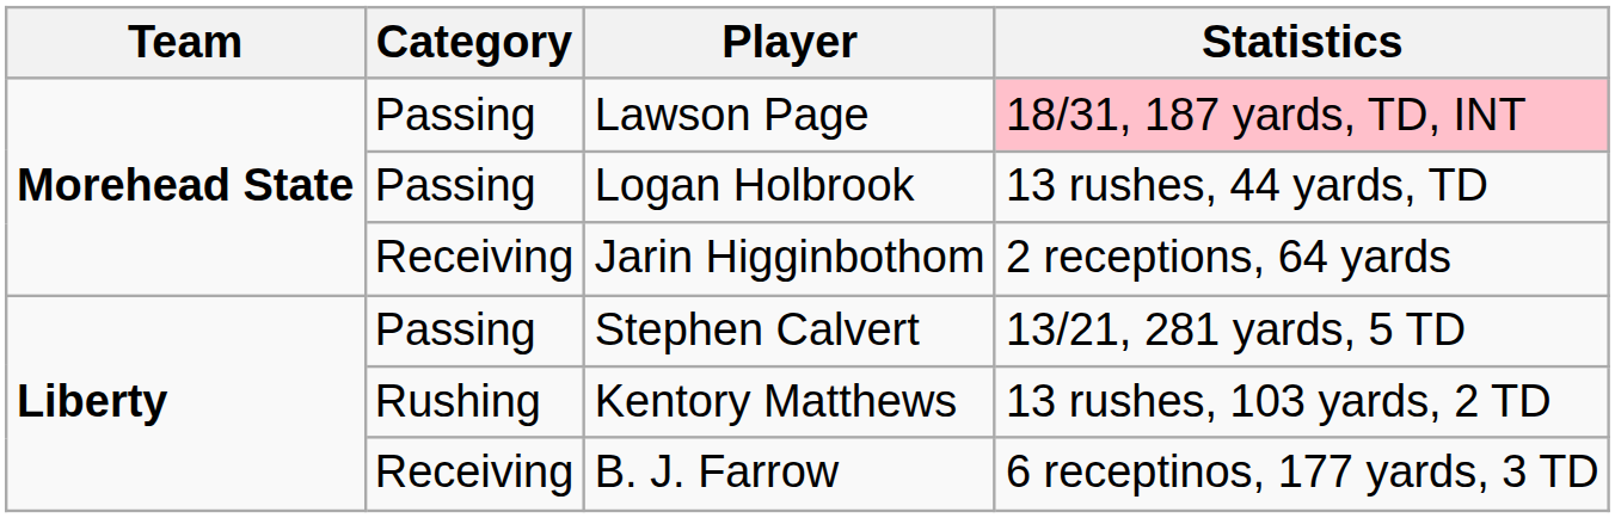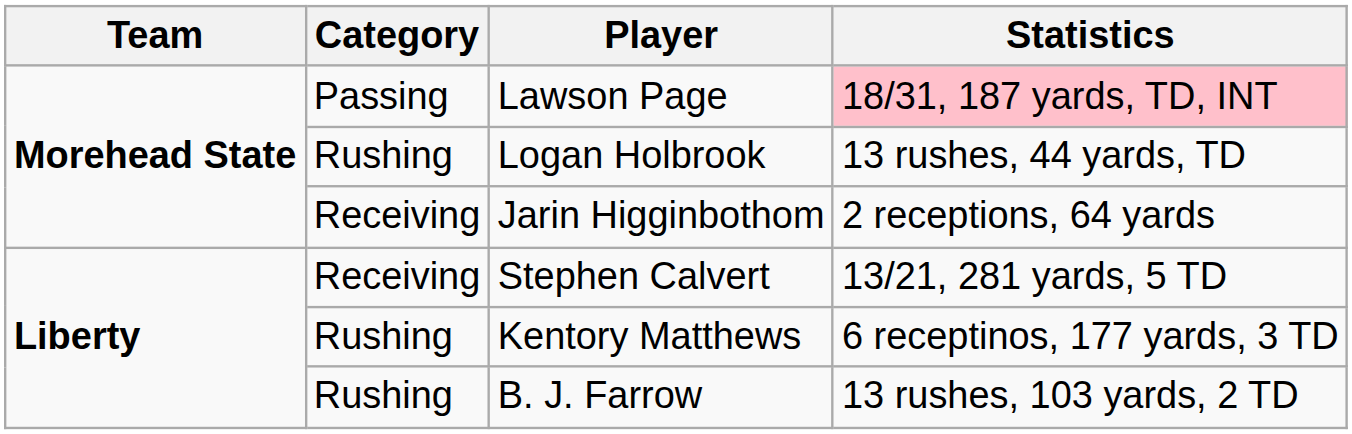Logan Holbrook | Category: Passing -> Rushing
Stephen Calvert | Category: Passing -> Receiving
Kentory Matthews | Statistics: 13 rushes, 103 yards, 2 TD -> 6 receptinos, 177 yards, 3 TD
B. J. Farrow | Category: Receiving -> Rushing
B. J. Farrow | Statistics: 6 receptinos, 177 yards, 3 TD -> 13 rushes, 103 yards, 2 TD
